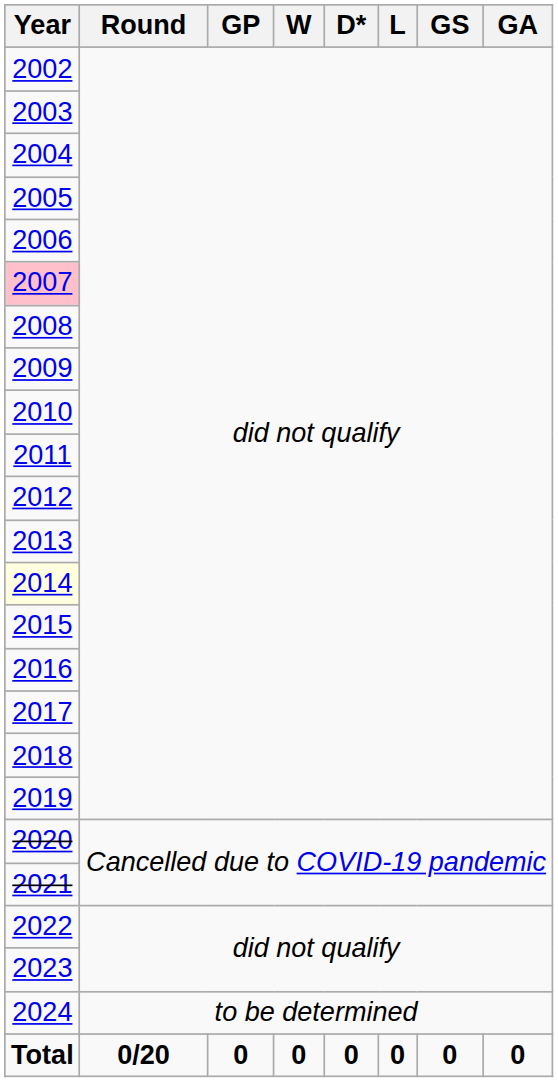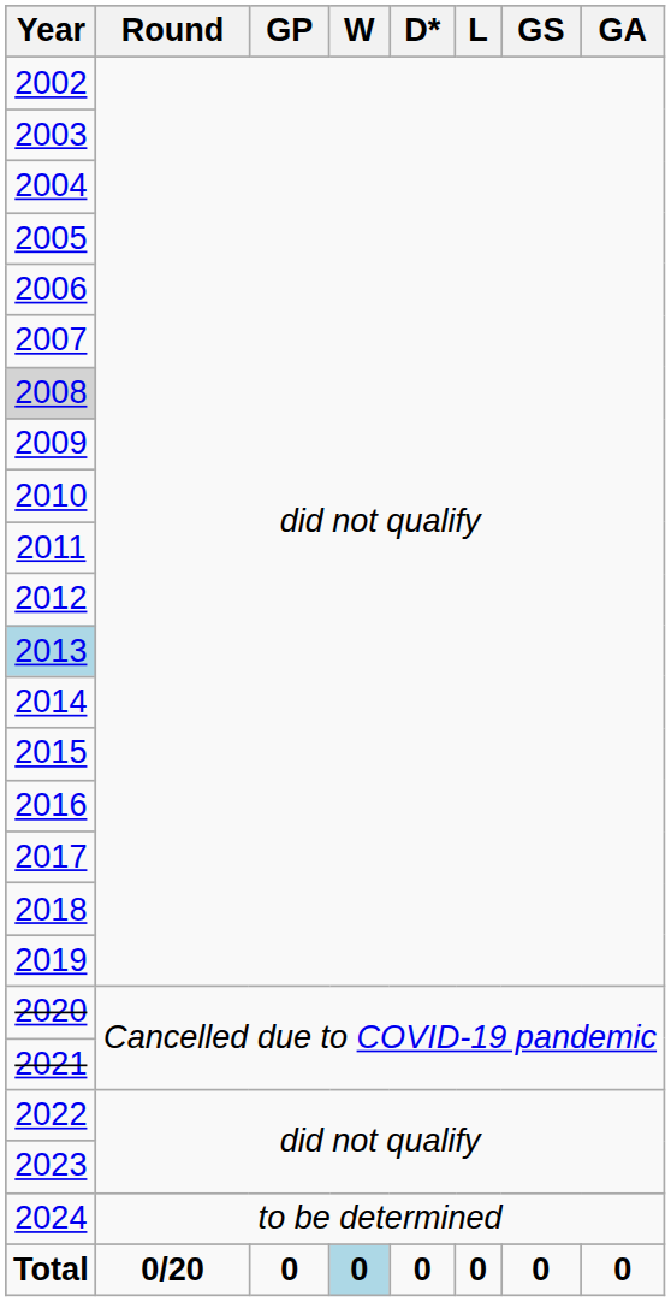2007 | Year: pink background -> no background
2008 | Year: no background -> lightgrey background
2013 | Year: no background -> lightblue background
2014 | Year: lightyellow background -> no background
Total | W: no background -> lightblue background
